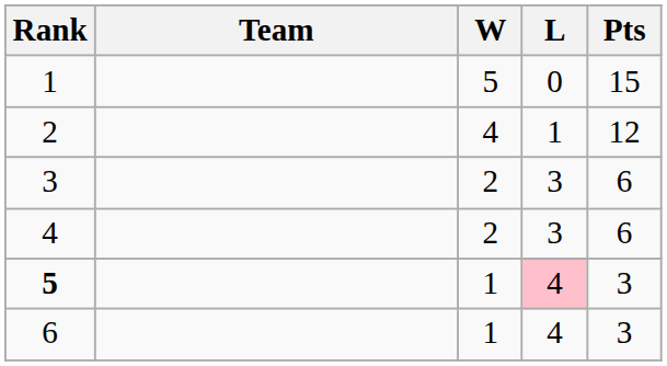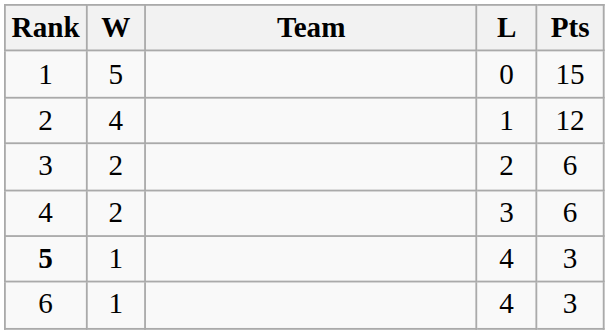columns swapped: Team <-> W
row 4 | L: 3 -> 2
row 6 | L: pink background -> no background
